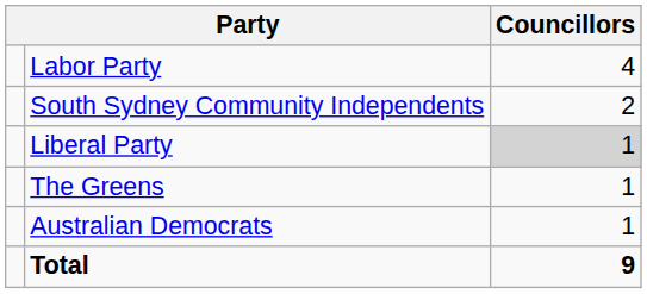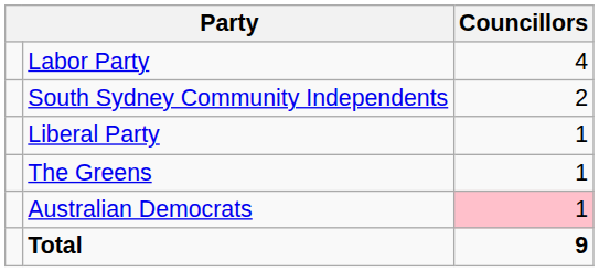Liberal Party | Councillors: lightgrey background -> no background
Australian Democrats | Councillors: no background -> pink background
